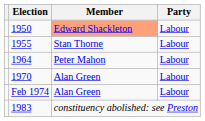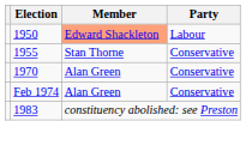1955 | Party: Labour -> Conservative
- row: 1964 | Peter Mahon | Labour
1970 | Party: Labour -> Conservative
Feb 1974 | Party: Labour -> Conservative
